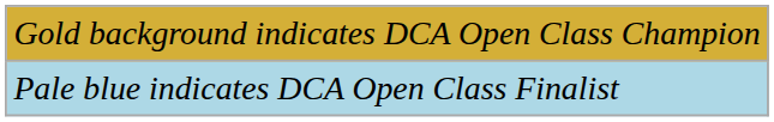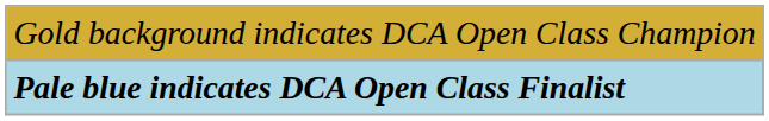row 2 | column 1: normal -> bold
